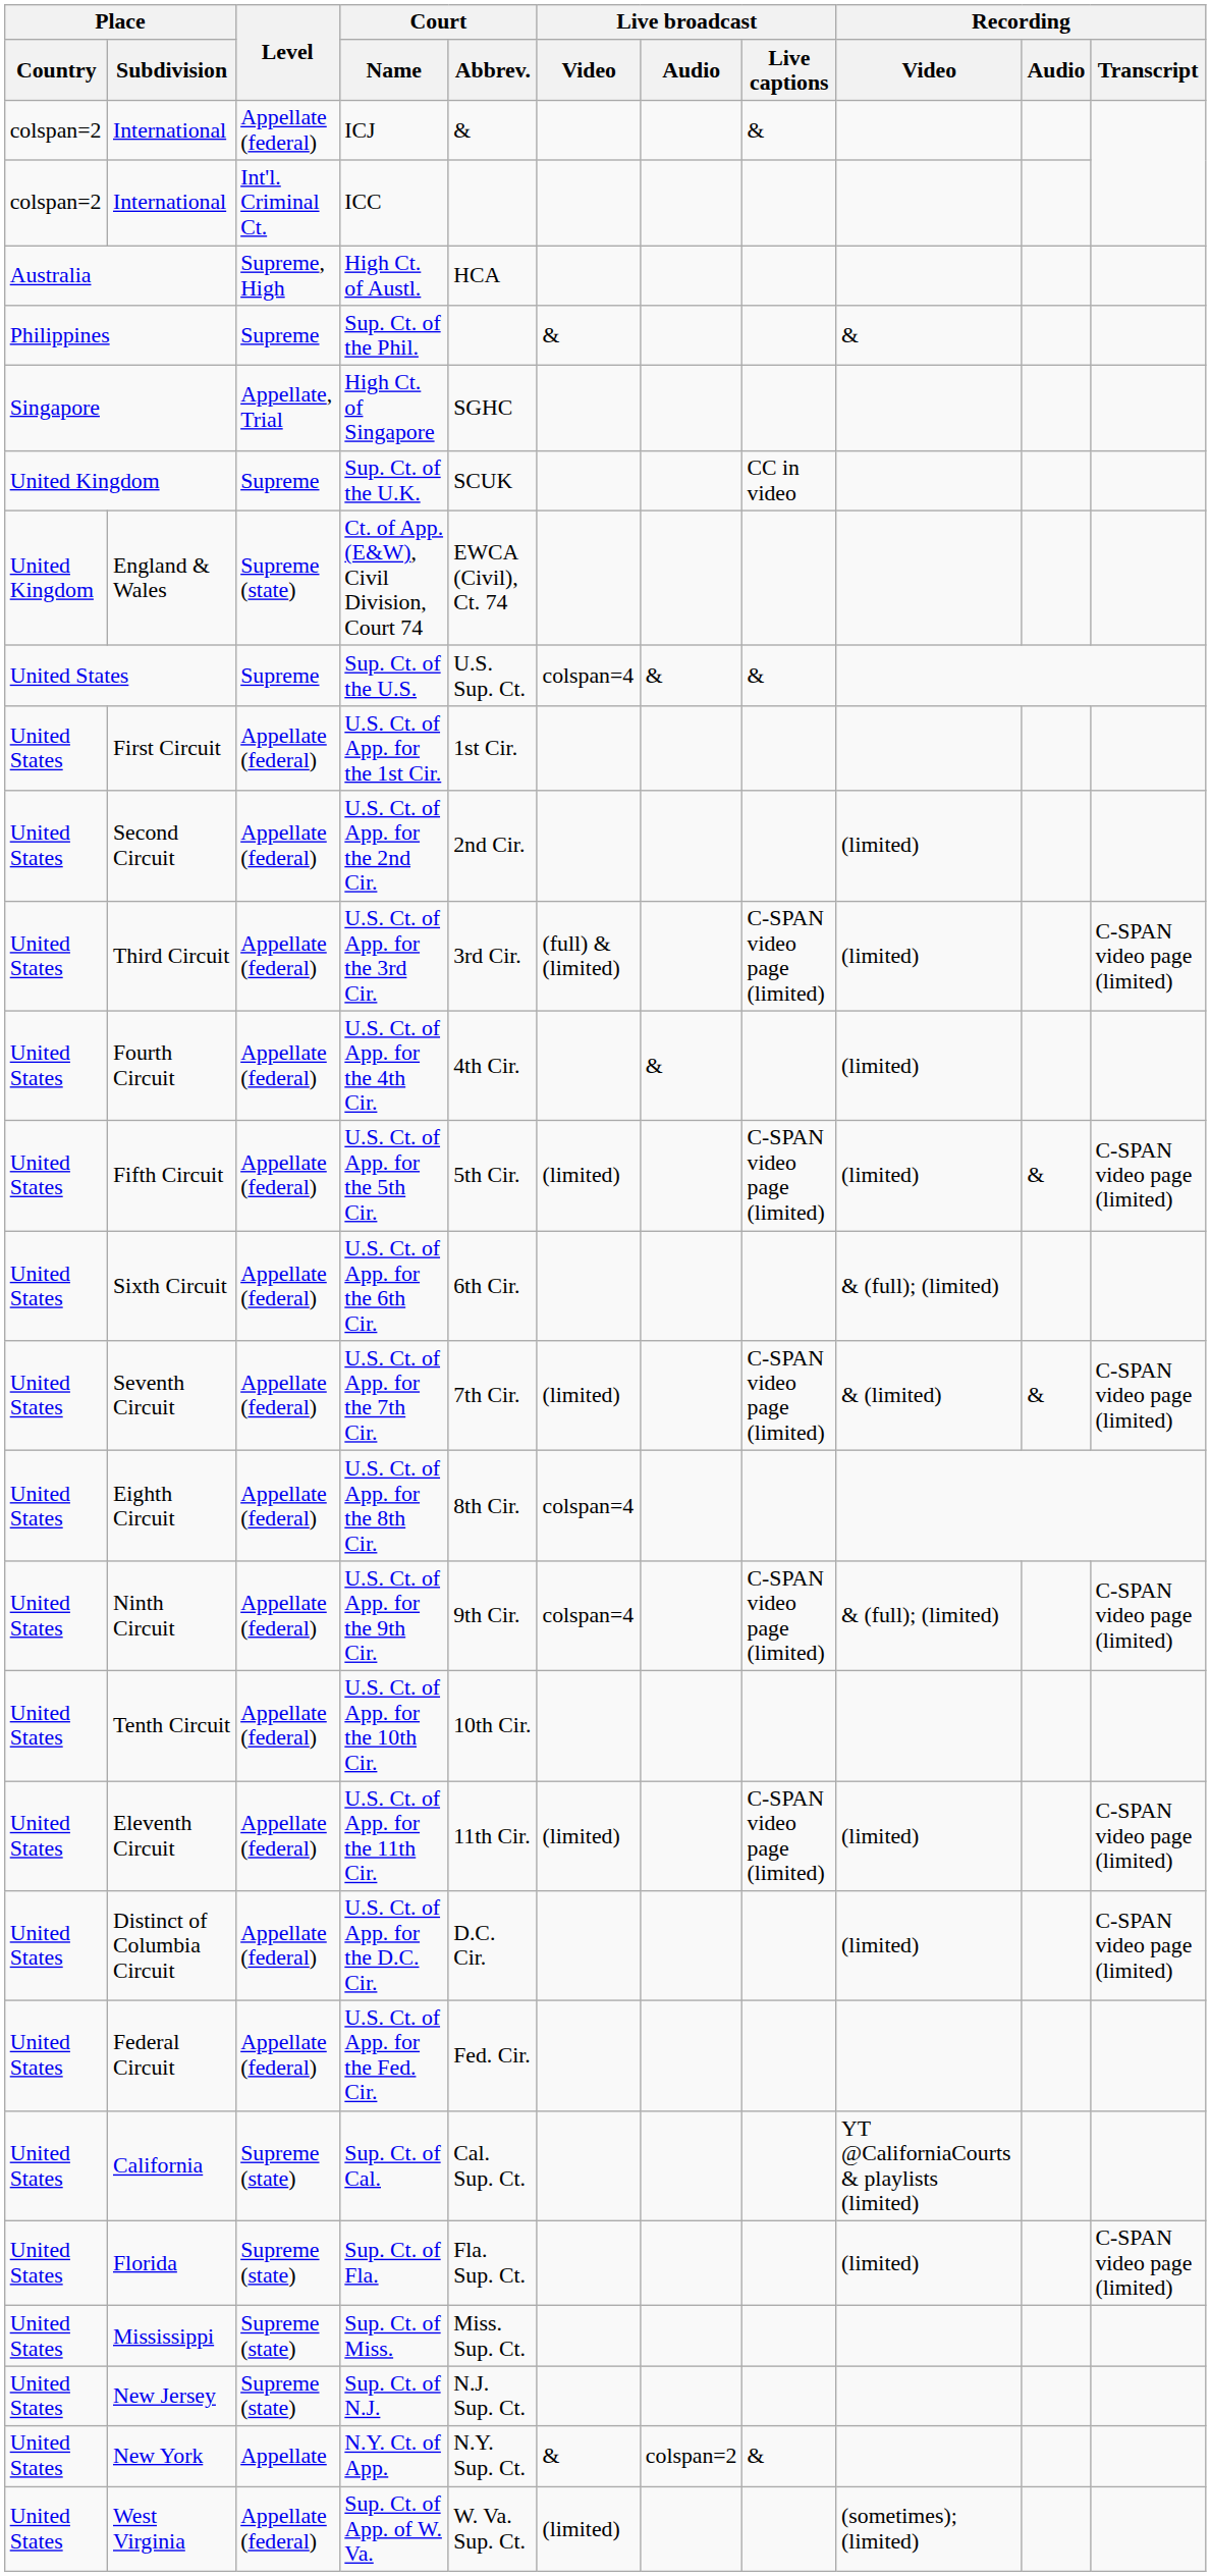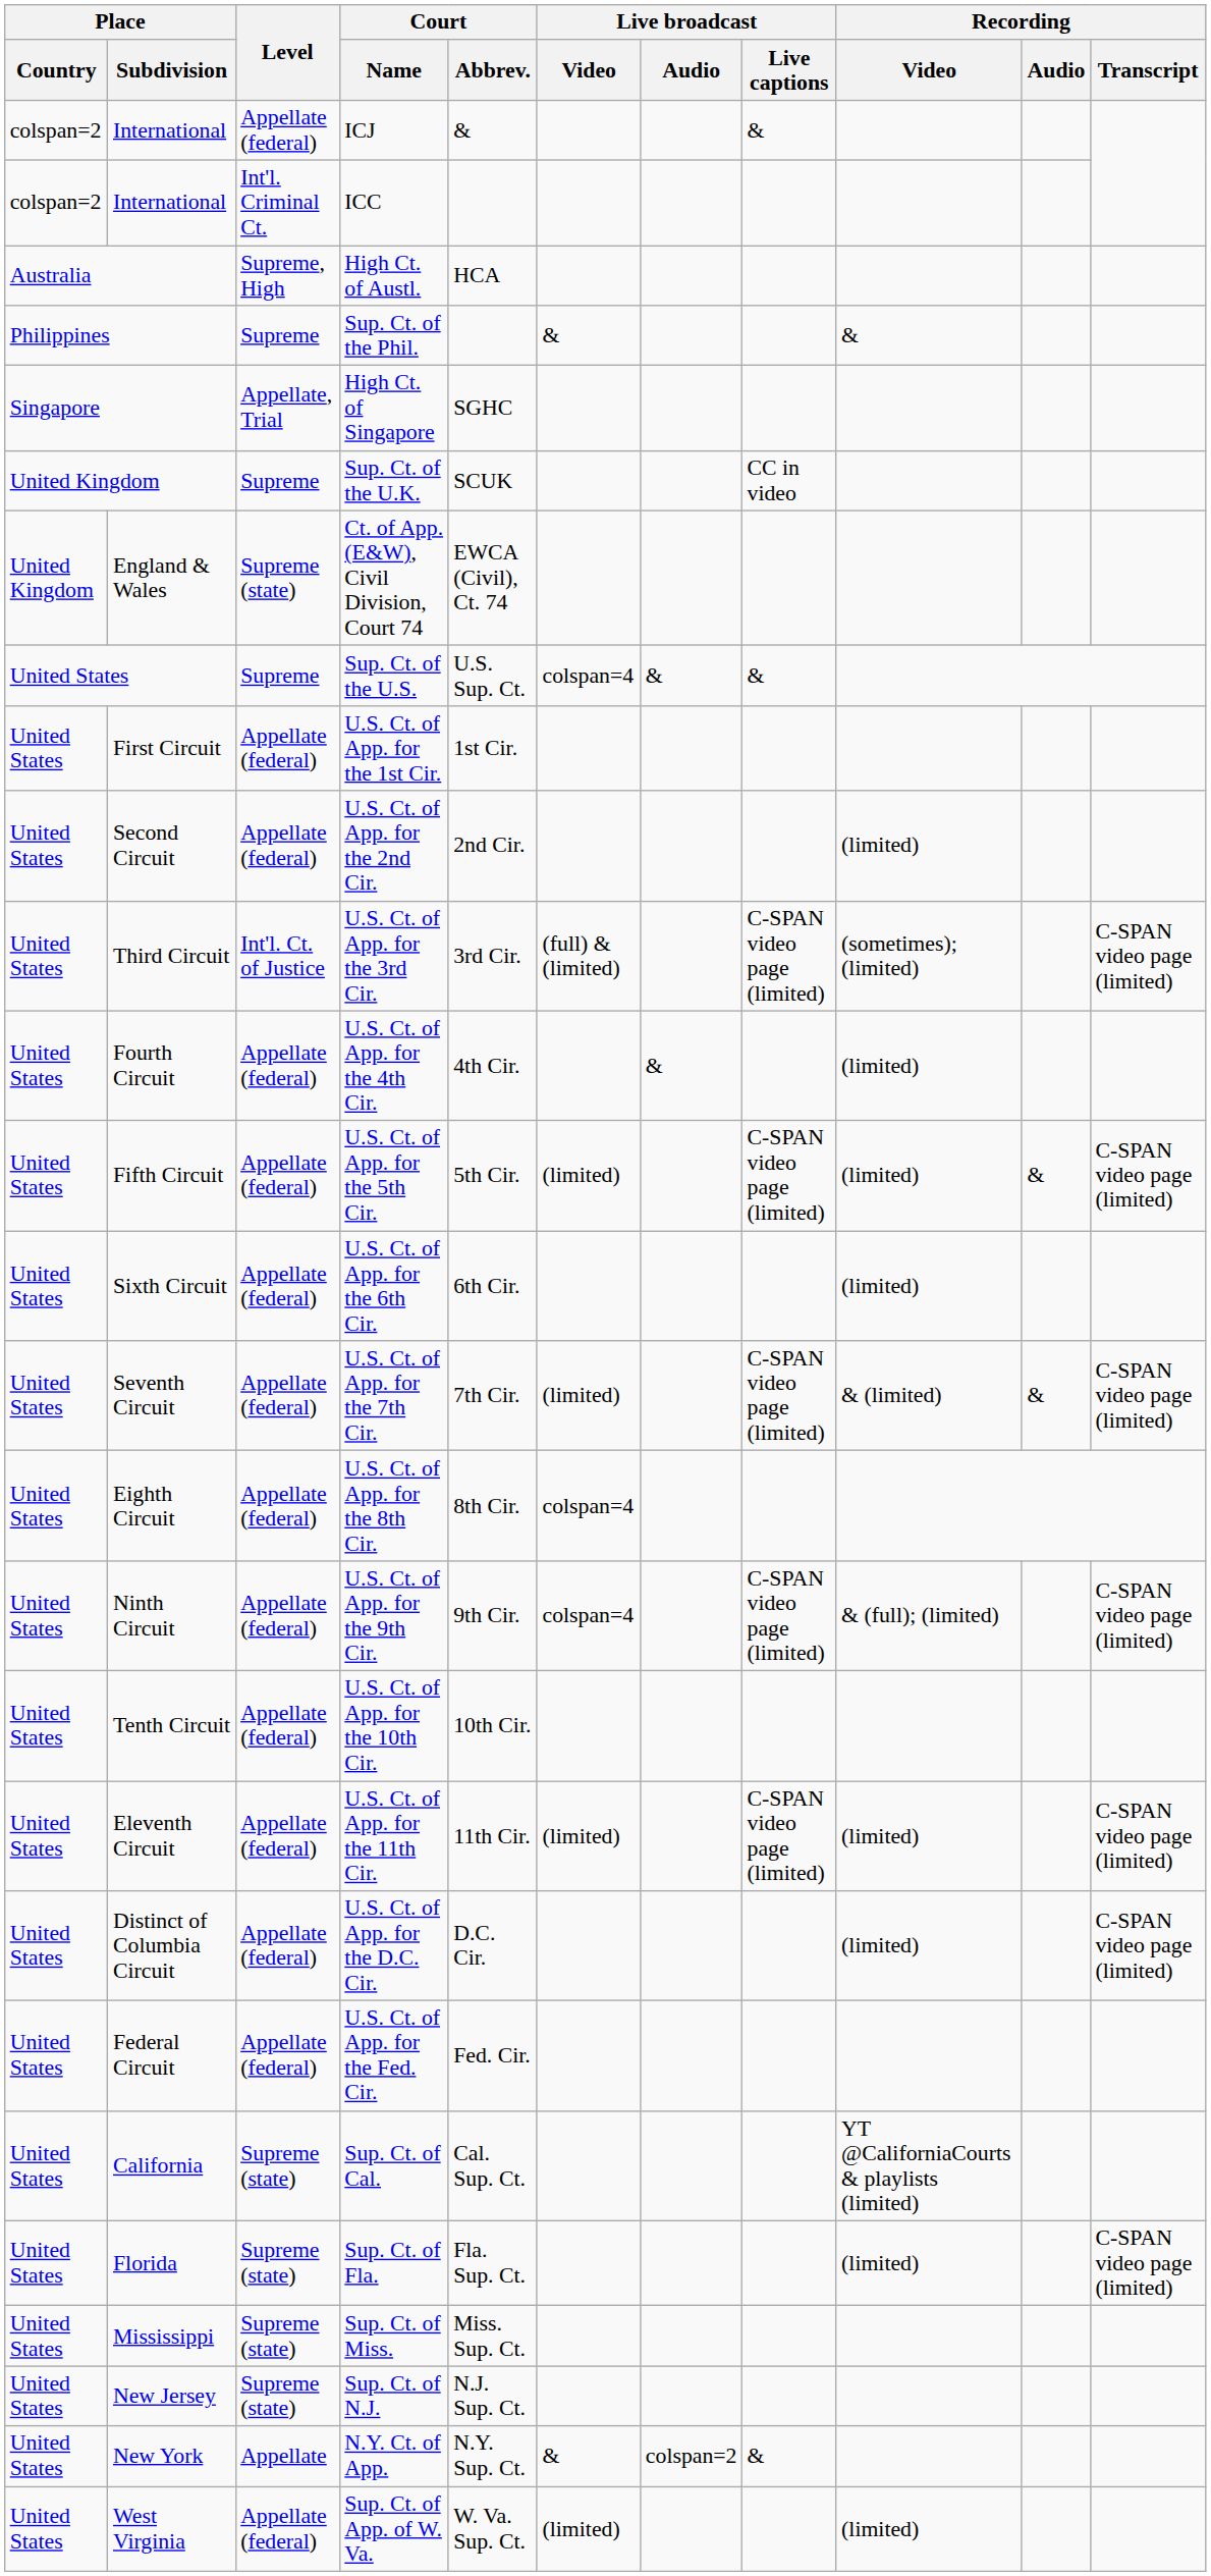U.S. Ct. of App. for the 3rd Cir. | Level: Appellate (federal) -> Int'l. Ct. of Justice
U.S. Ct. of App. for the 3rd Cir. | Recording / Video: (limited) -> (sometimes); (limited)
U.S. Ct. of App. for the 6th Cir. | Recording / Video: & (full); (limited) -> (limited)
Sup. Ct. of App. of W. Va. | Recording / Video: (sometimes); (limited) -> (limited)
